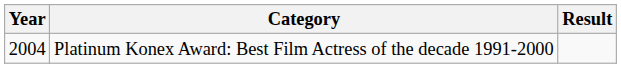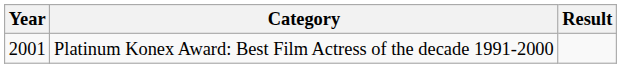row 2 | Year: 2004 -> 2001
